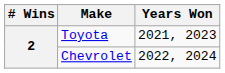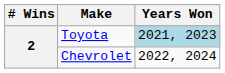Toyota | Years Won: no background -> lightblue background
